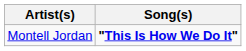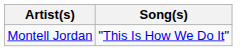Montell Jordan | Song(s): bold -> normal
